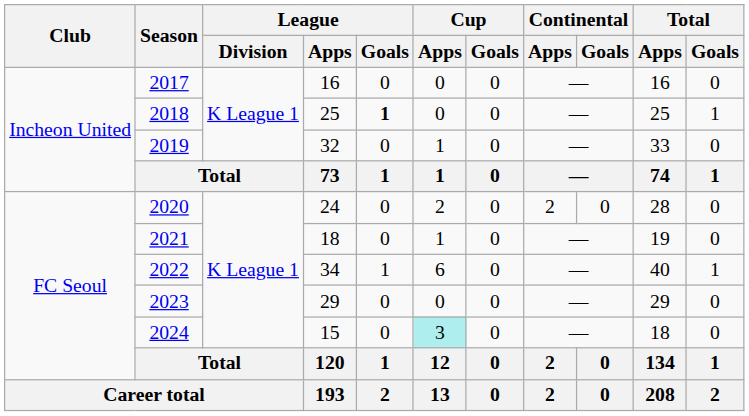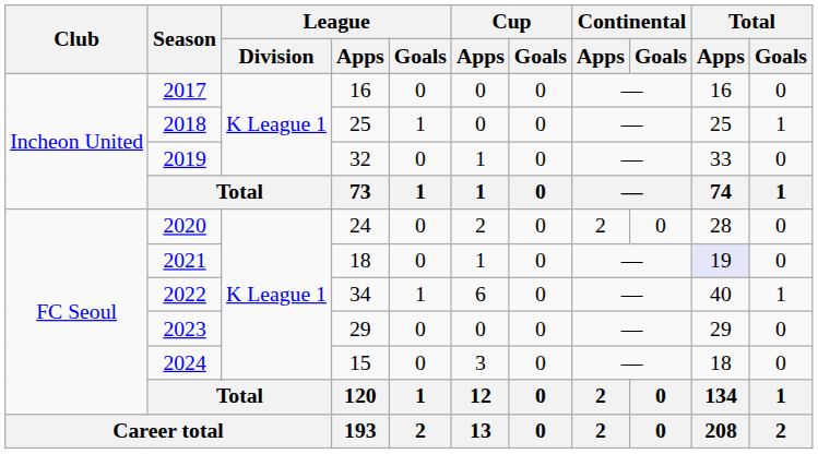2018 | League / Goals: bold -> normal
2021 | Total / Apps: no background -> lavender background
2024 | Cup / Apps: paleturquoise background -> no background
